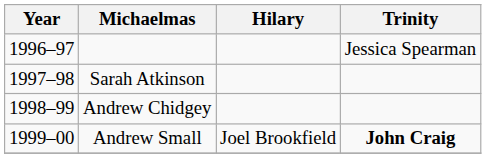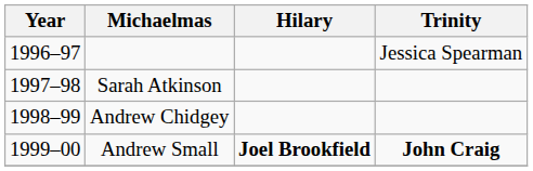Andrew Small | Hilary: normal -> bold
